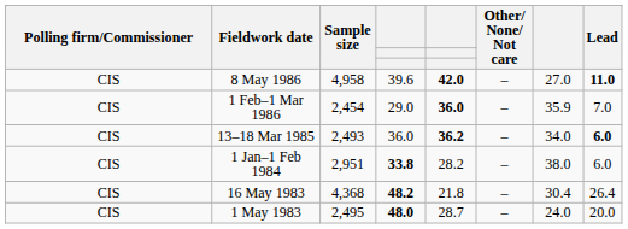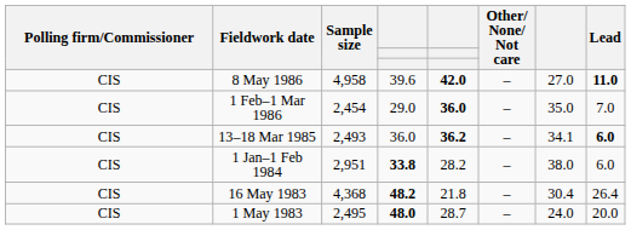1 Feb–1 Mar 1986 | column 7: 35.9 -> 35.0
13–18 Mar 1985 | column 7: 34.0 -> 34.1
